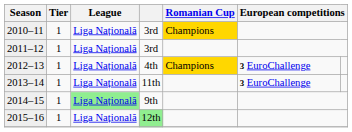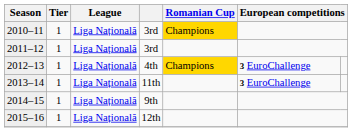2014–15 | League: lightgreen background -> no background
2015–16 | column 4: lightgreen background -> no background
